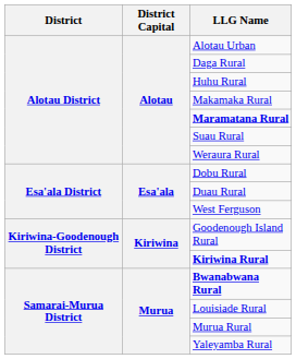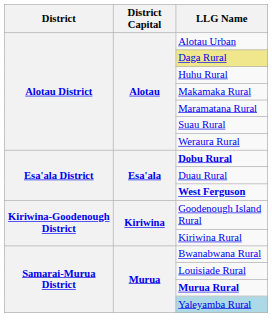Daga Rural | LLG Name: no background -> khaki background
Maramatana Rural | LLG Name: bold -> normal
Dobu Rural | LLG Name: normal -> bold
West Ferguson | LLG Name: normal -> bold
Kiriwina Rural | LLG Name: bold -> normal
Bwanabwana Rural | LLG Name: bold -> normal
Murua Rural | LLG Name: normal -> bold
Yaleyamba Rural | LLG Name: no background -> lightblue background
